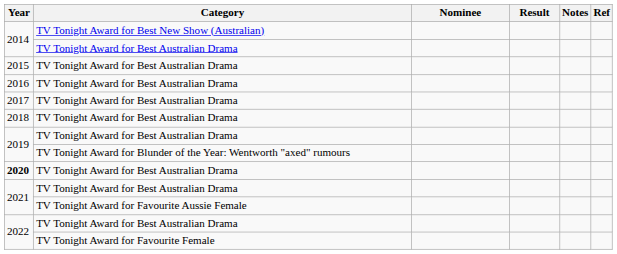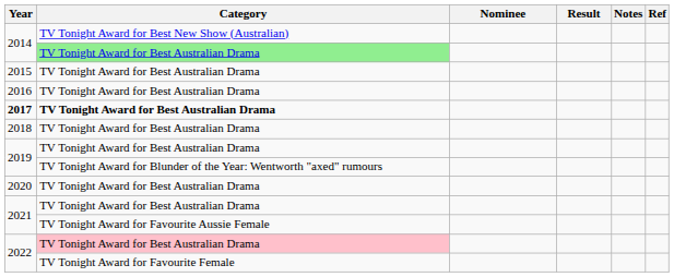2014 / TV Tonight Award for Best Australian Drama | Category: no background -> lightgreen background
2017 | Year: normal -> bold
2017 | Category: normal -> bold
2020 | Year: bold -> normal
2022 / TV Tonight Award for Best Australian Drama | Category: no background -> pink background
